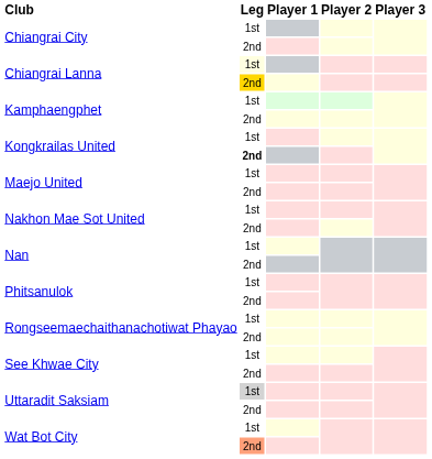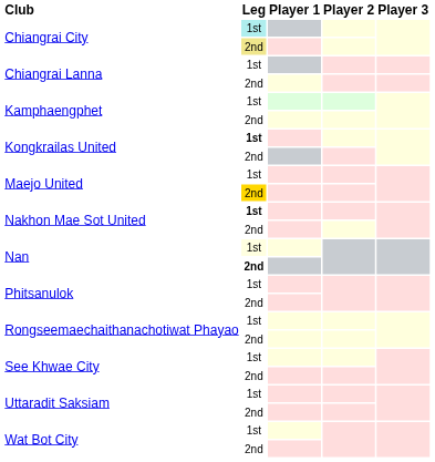Chiangrai City / 1st | Leg: no background -> paleturquoise background
Chiangrai City / 2nd | Leg: no background -> khaki background
Chiangrai Lanna / 1st | Leg: lightyellow background -> no background
Chiangrai Lanna / 2nd | Leg: gold background -> no background
Kongkrailas United / 1st | Leg: normal -> bold
Kongkrailas United / 2nd | Leg: bold -> normal
Maejo United / 2nd | Leg: no background -> gold background
Nakhon Mae Sot United / 1st | Leg: normal -> bold
Nan / 1st | Leg: no background -> lightyellow background
Nan / 2nd | Leg: normal -> bold
Uttaradit Saksiam / 1st | Leg: lightgrey background -> no background
Wat Bot City / 2nd | Leg: lightsalmon background -> no background
